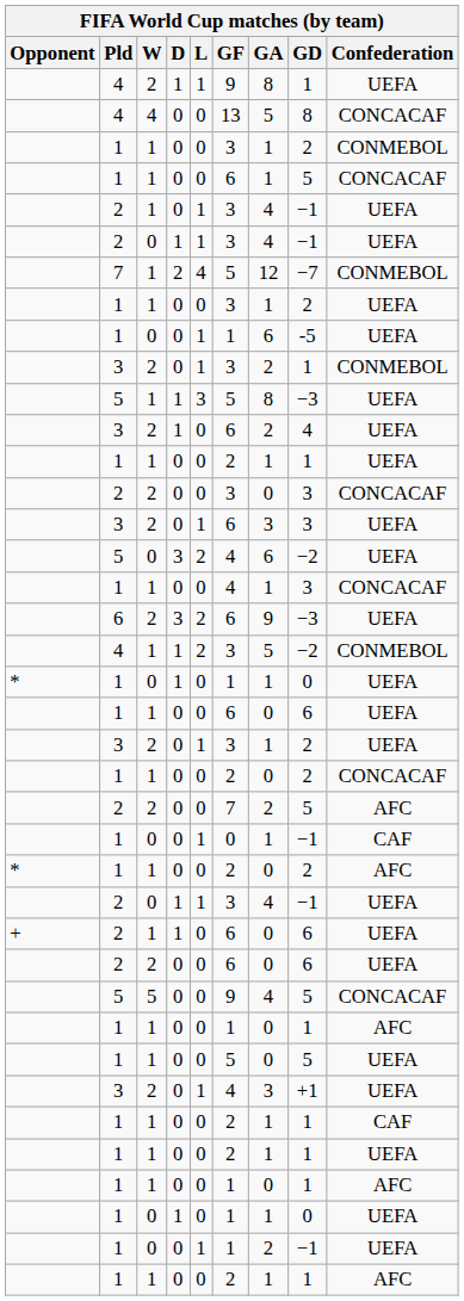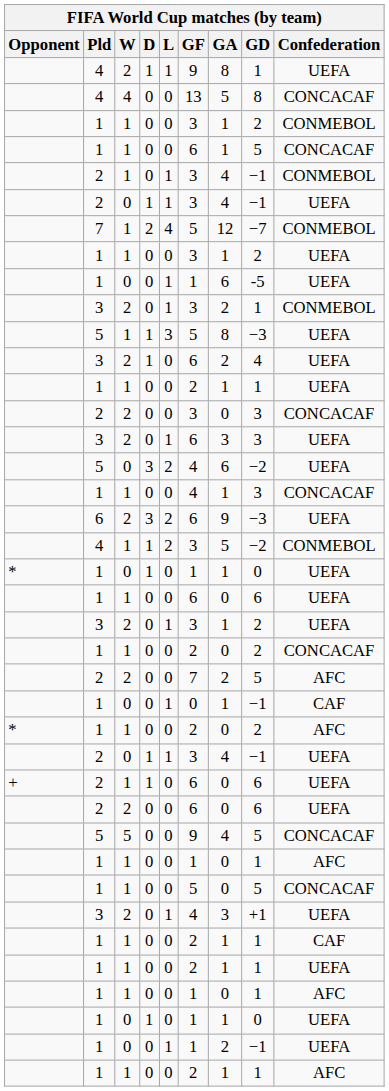row 7 | Confederation: UEFA -> CONMEBOL
row 34 | Confederation: UEFA -> CONCACAF
